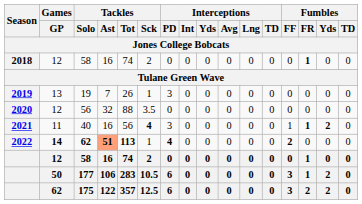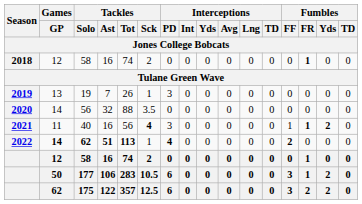2020 | Games / GP: 12 -> 14
2022 | Tackles / Ast: lightsalmon background -> no background
